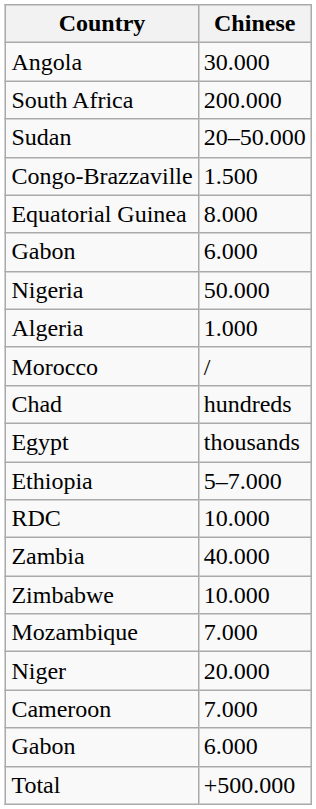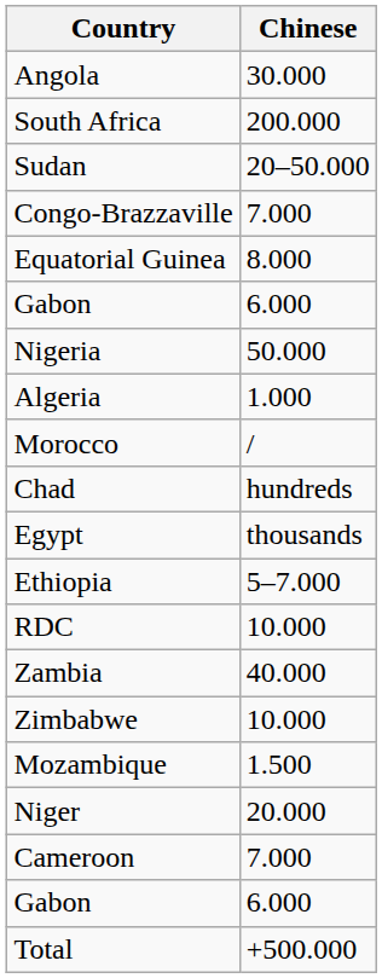row 5 | Chinese: 1.500 -> 7.000
row 17 | Chinese: 7.000 -> 1.500
